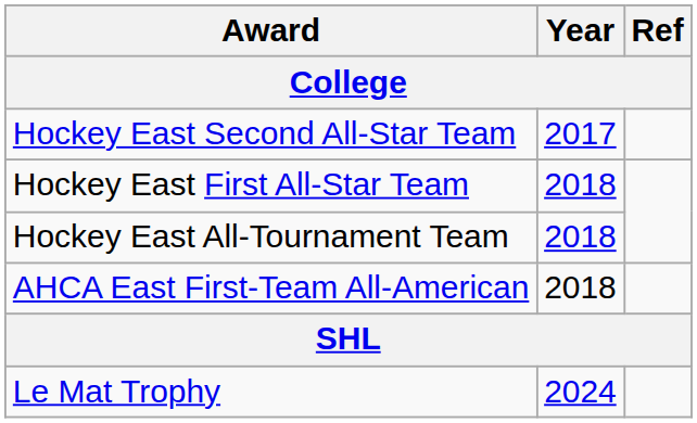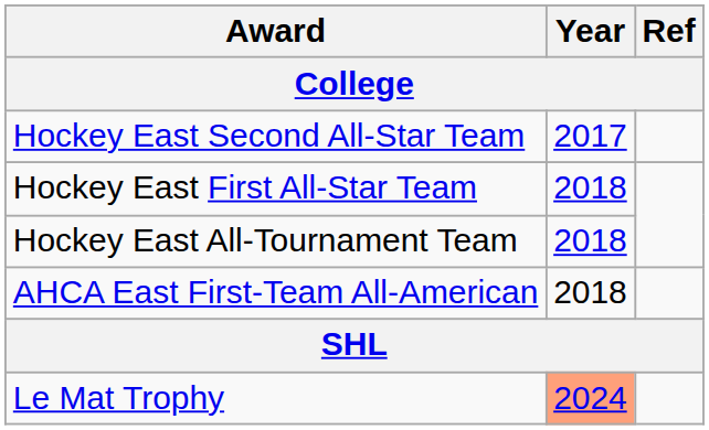Le Mat Trophy | Year: no background -> lightsalmon background
